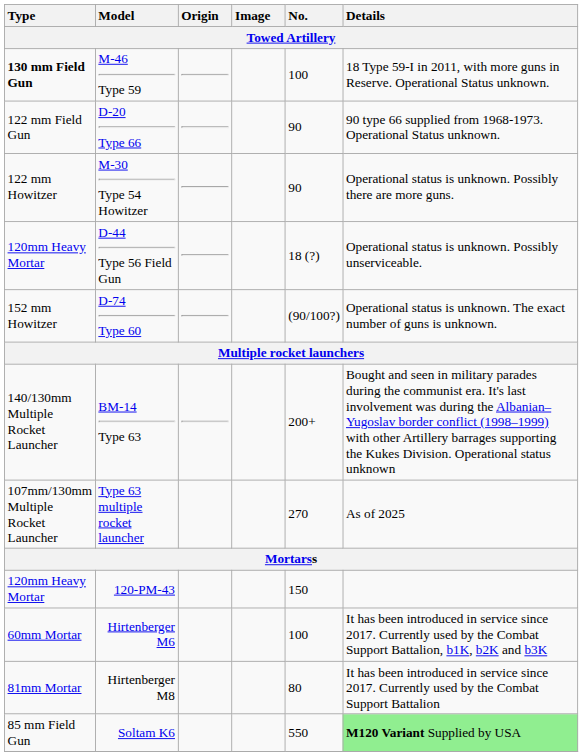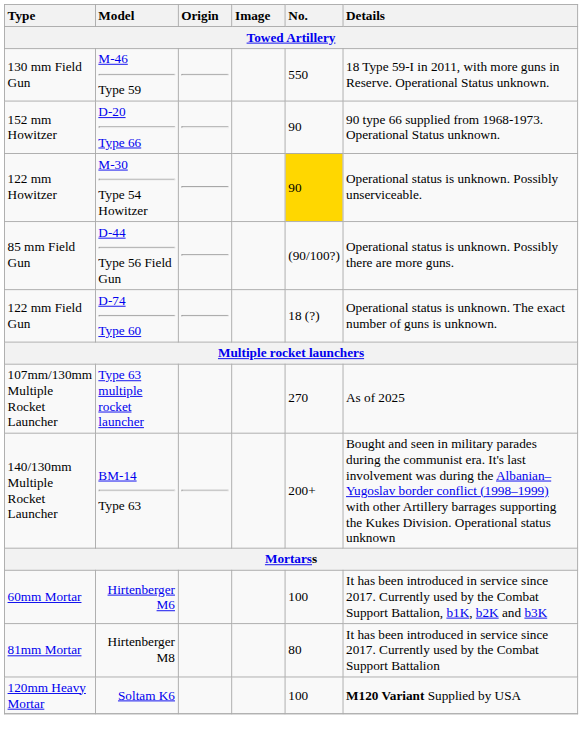M-46 Type 59 | Type: bold -> normal
M-46 Type 59 | No.: 100 -> 550
D-20 Type 66 | Type: 122 mm Field Gun -> 152 mm Howitzer
M-30 Type 54 Howitzer | No.: no background -> gold background
M-30 Type 54 Howitzer | Details: Operational status is unknown. Possibly there are more guns. -> Operational status is unknown. Possibly unserviceable.
D-44 Type 56 Field Gun | Type: 120mm Heavy Mortar -> 85 mm Field Gun
D-44 Type 56 Field Gun | No.: 18 (?) -> (90/100?)
D-44 Type 56 Field Gun | Details: Operational status is unknown. Possibly unserviceable. -> Operational status is unknown. Possibly there are more guns.
D-74 Type 60 | Type: 152 mm Howitzer -> 122 mm Field Gun
D-74 Type 60 | No.: (90/100?) -> 18 (?)
rows swapped: BM-14 Type 63 <-> Type 63 multiple rocket launcher
- row: 120mm Heavy Mortar | 120-PM-43 | 150
Soltam K6 | Type: 85 mm Field Gun -> 120mm Heavy Mortar
Soltam K6 | No.: 550 -> 100
Soltam K6 | Details: lightgreen background -> no background
